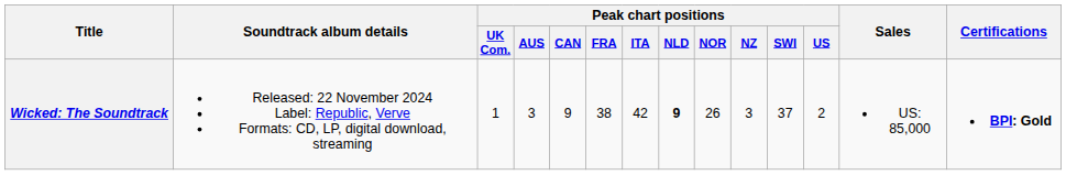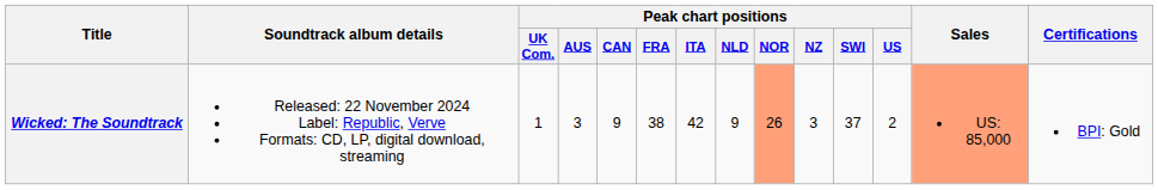Wicked: The Soundtrack | Peak chart positions / NLD: bold -> normal
Wicked: The Soundtrack | Peak chart positions / NOR: no background -> lightsalmon background
Wicked: The Soundtrack | Sales: no background -> lightsalmon background
Wicked: The Soundtrack | Certifications: bold -> normal
